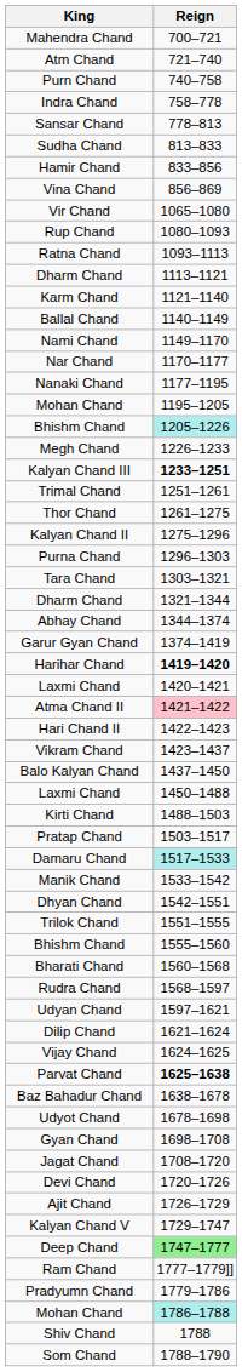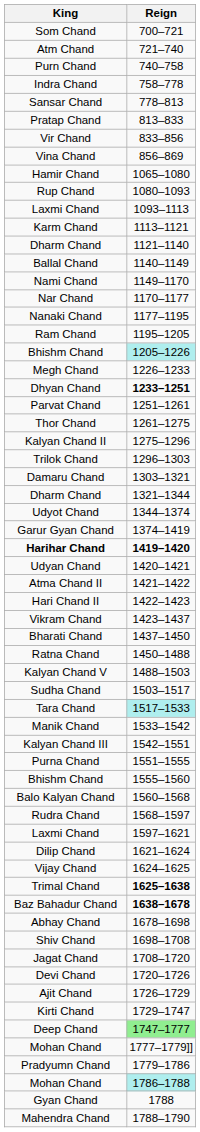row 2 | King: Mahendra Chand -> Som Chand
row 7 | King: Sudha Chand -> Pratap Chand
row 8 | King: Hamir Chand -> Vir Chand
row 10 | King: Vir Chand -> Hamir Chand
row 12 | King: Ratna Chand -> Laxmi Chand
row 13 | King: Dharm Chand -> Karm Chand
row 14 | King: Karm Chand -> Dharm Chand
row 19 | King: Mohan Chand -> Ram Chand
row 22 | King: Kalyan Chand III -> Dhyan Chand
row 23 | King: Trimal Chand -> Parvat Chand
row 26 | King: Purna Chand -> Trilok Chand
row 27 | King: Tara Chand -> Damaru Chand
row 29 | King: Abhay Chand -> Udyot Chand
row 31 | King: normal -> bold
row 32 | King: Laxmi Chand -> Udyan Chand
row 33 | Reign: pink background -> no background
row 36 | King: Balo Kalyan Chand -> Bharati Chand
row 37 | King: Laxmi Chand -> Ratna Chand
row 38 | King: Kirti Chand -> Kalyan Chand V
row 39 | King: Pratap Chand -> Sudha Chand
row 40 | King: Damaru Chand -> Tara Chand
row 42 | King: Dhyan Chand -> Kalyan Chand III
row 43 | King: Trilok Chand -> Purna Chand
row 45 | King: Bharati Chand -> Balo Kalyan Chand
row 47 | King: Udyan Chand -> Laxmi Chand
row 50 | King: Parvat Chand -> Trimal Chand
row 51 | Reign: normal -> bold
row 52 | King: Udyot Chand -> Abhay Chand
row 53 | King: Gyan Chand -> Shiv Chand
row 57 | King: Kalyan Chand V -> Kirti Chand
row 59 | King: Ram Chand -> Mohan Chand
row 62 | King: Shiv Chand -> Gyan Chand
row 63 | King: Som Chand -> Mahendra Chand
